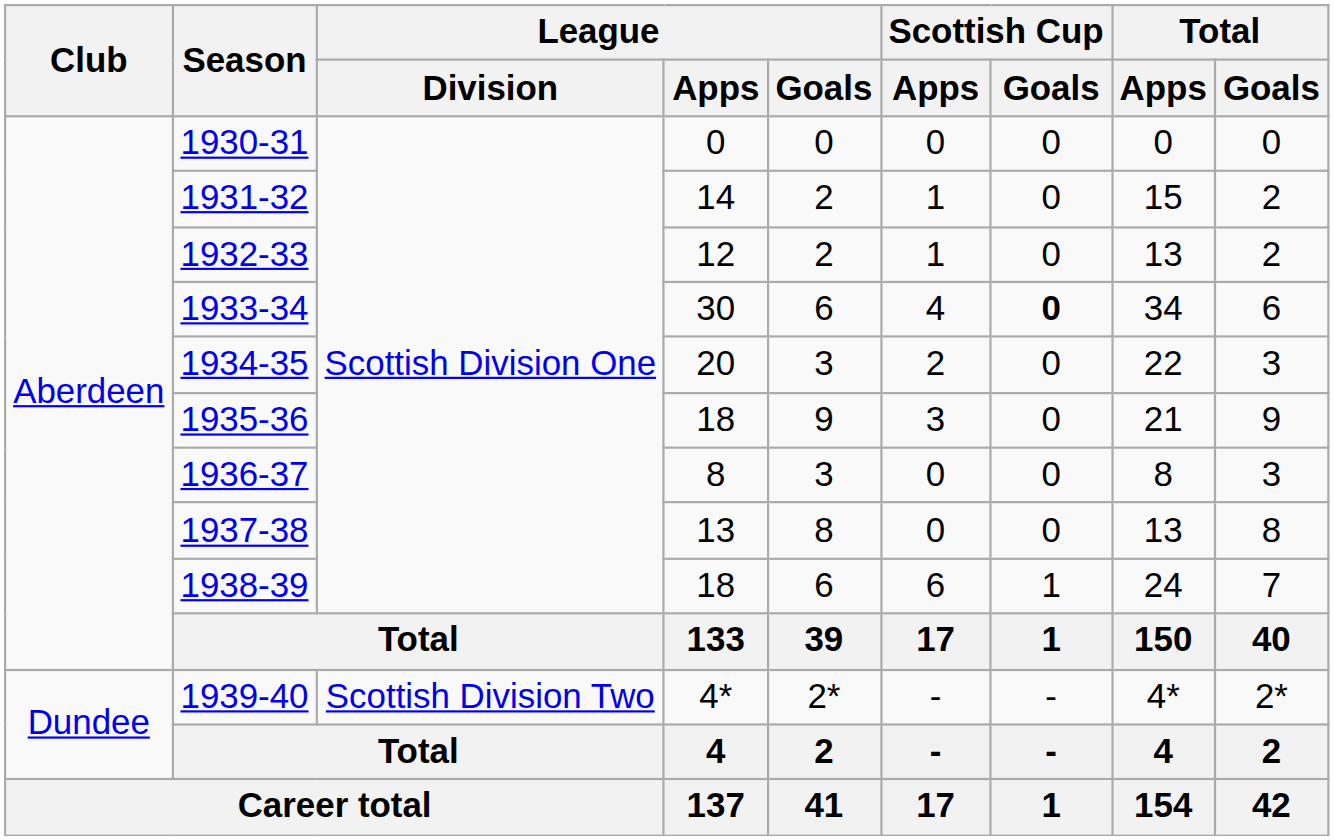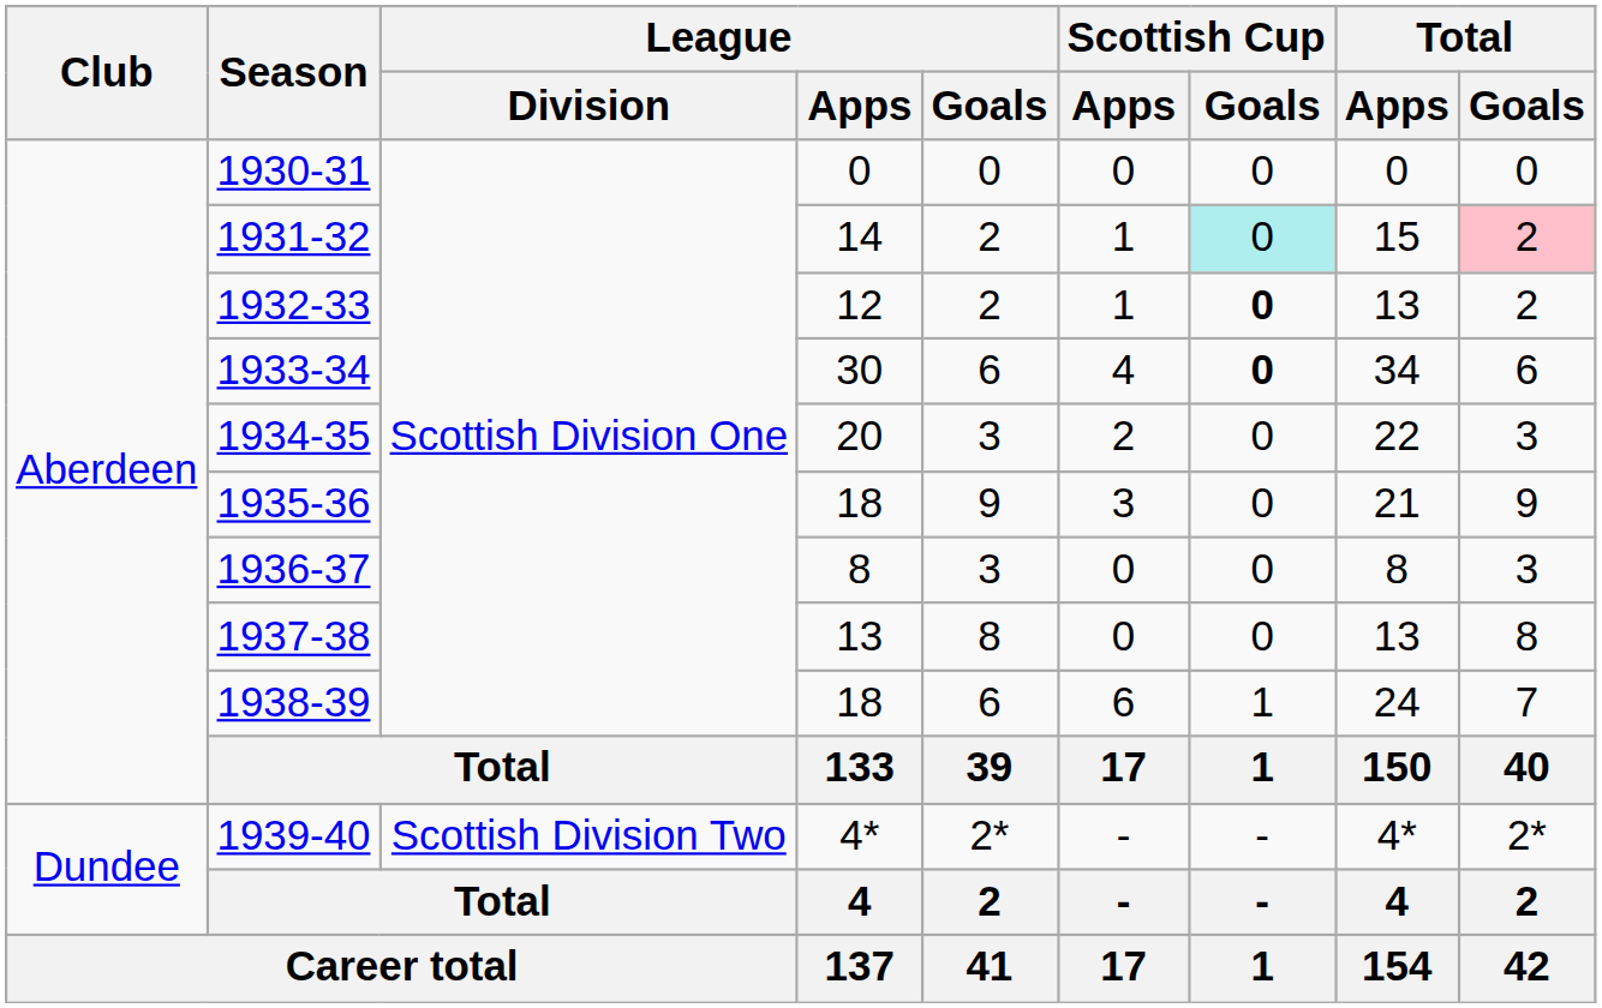1931-32 | Scottish Cup / Goals: no background -> paleturquoise background
1931-32 | Total / Goals: no background -> pink background
1932-33 | Scottish Cup / Goals: normal -> bold
